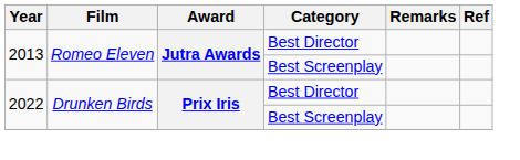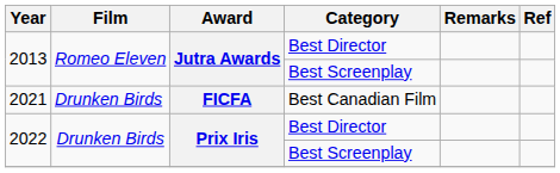+ row: 2021 | Drunken Birds | FICFA | Best Canadian Film
